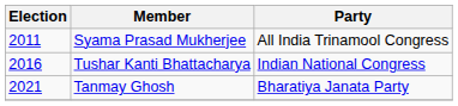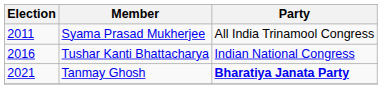Tanmay Ghosh | Party: normal -> bold
